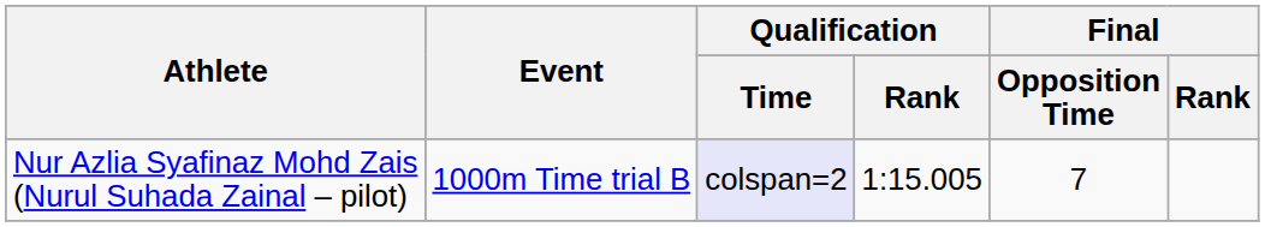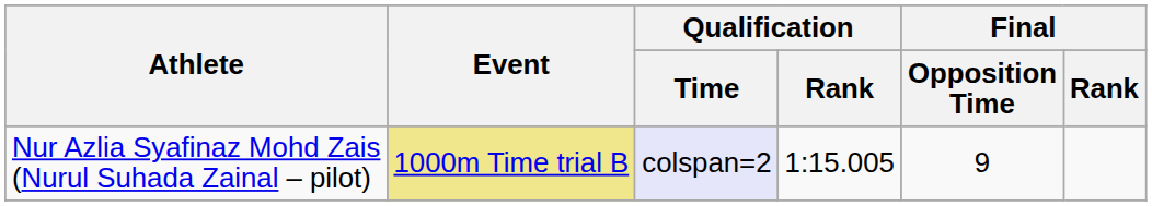Nur Azlia Syafinaz Mohd Zais (Nurul Suhada Zainal – pilot) | Event: no background -> khaki background
Nur Azlia Syafinaz Mohd Zais (Nurul Suhada Zainal – pilot) | Final / Opposition Time: 7 -> 9
